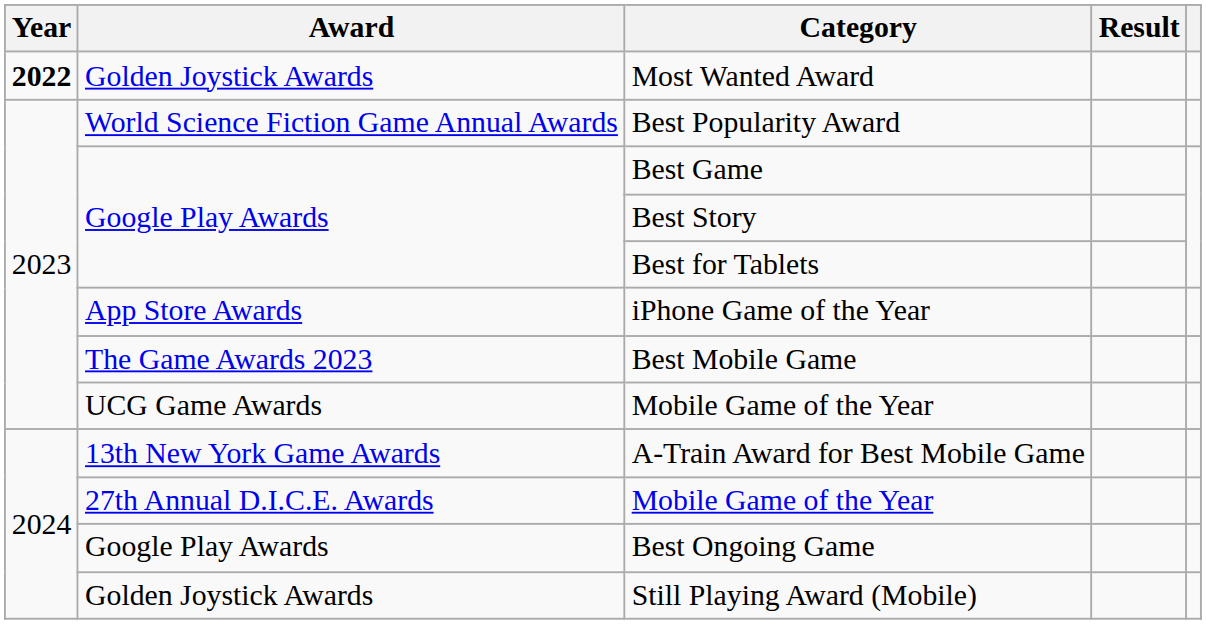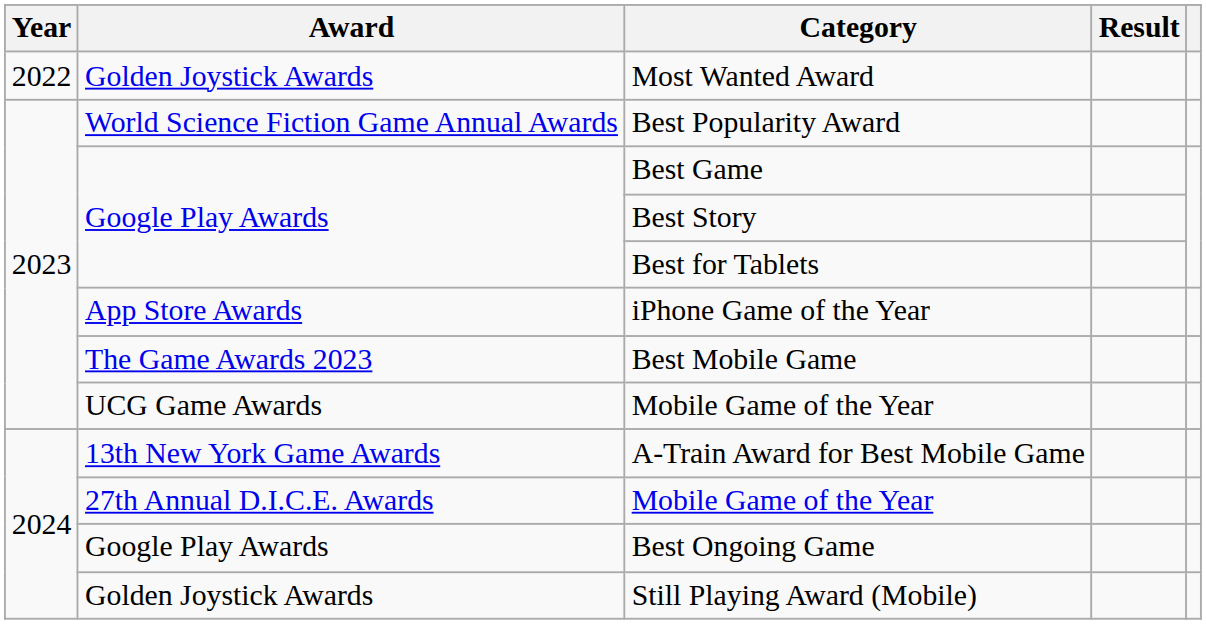Most Wanted Award | Year: bold -> normal
